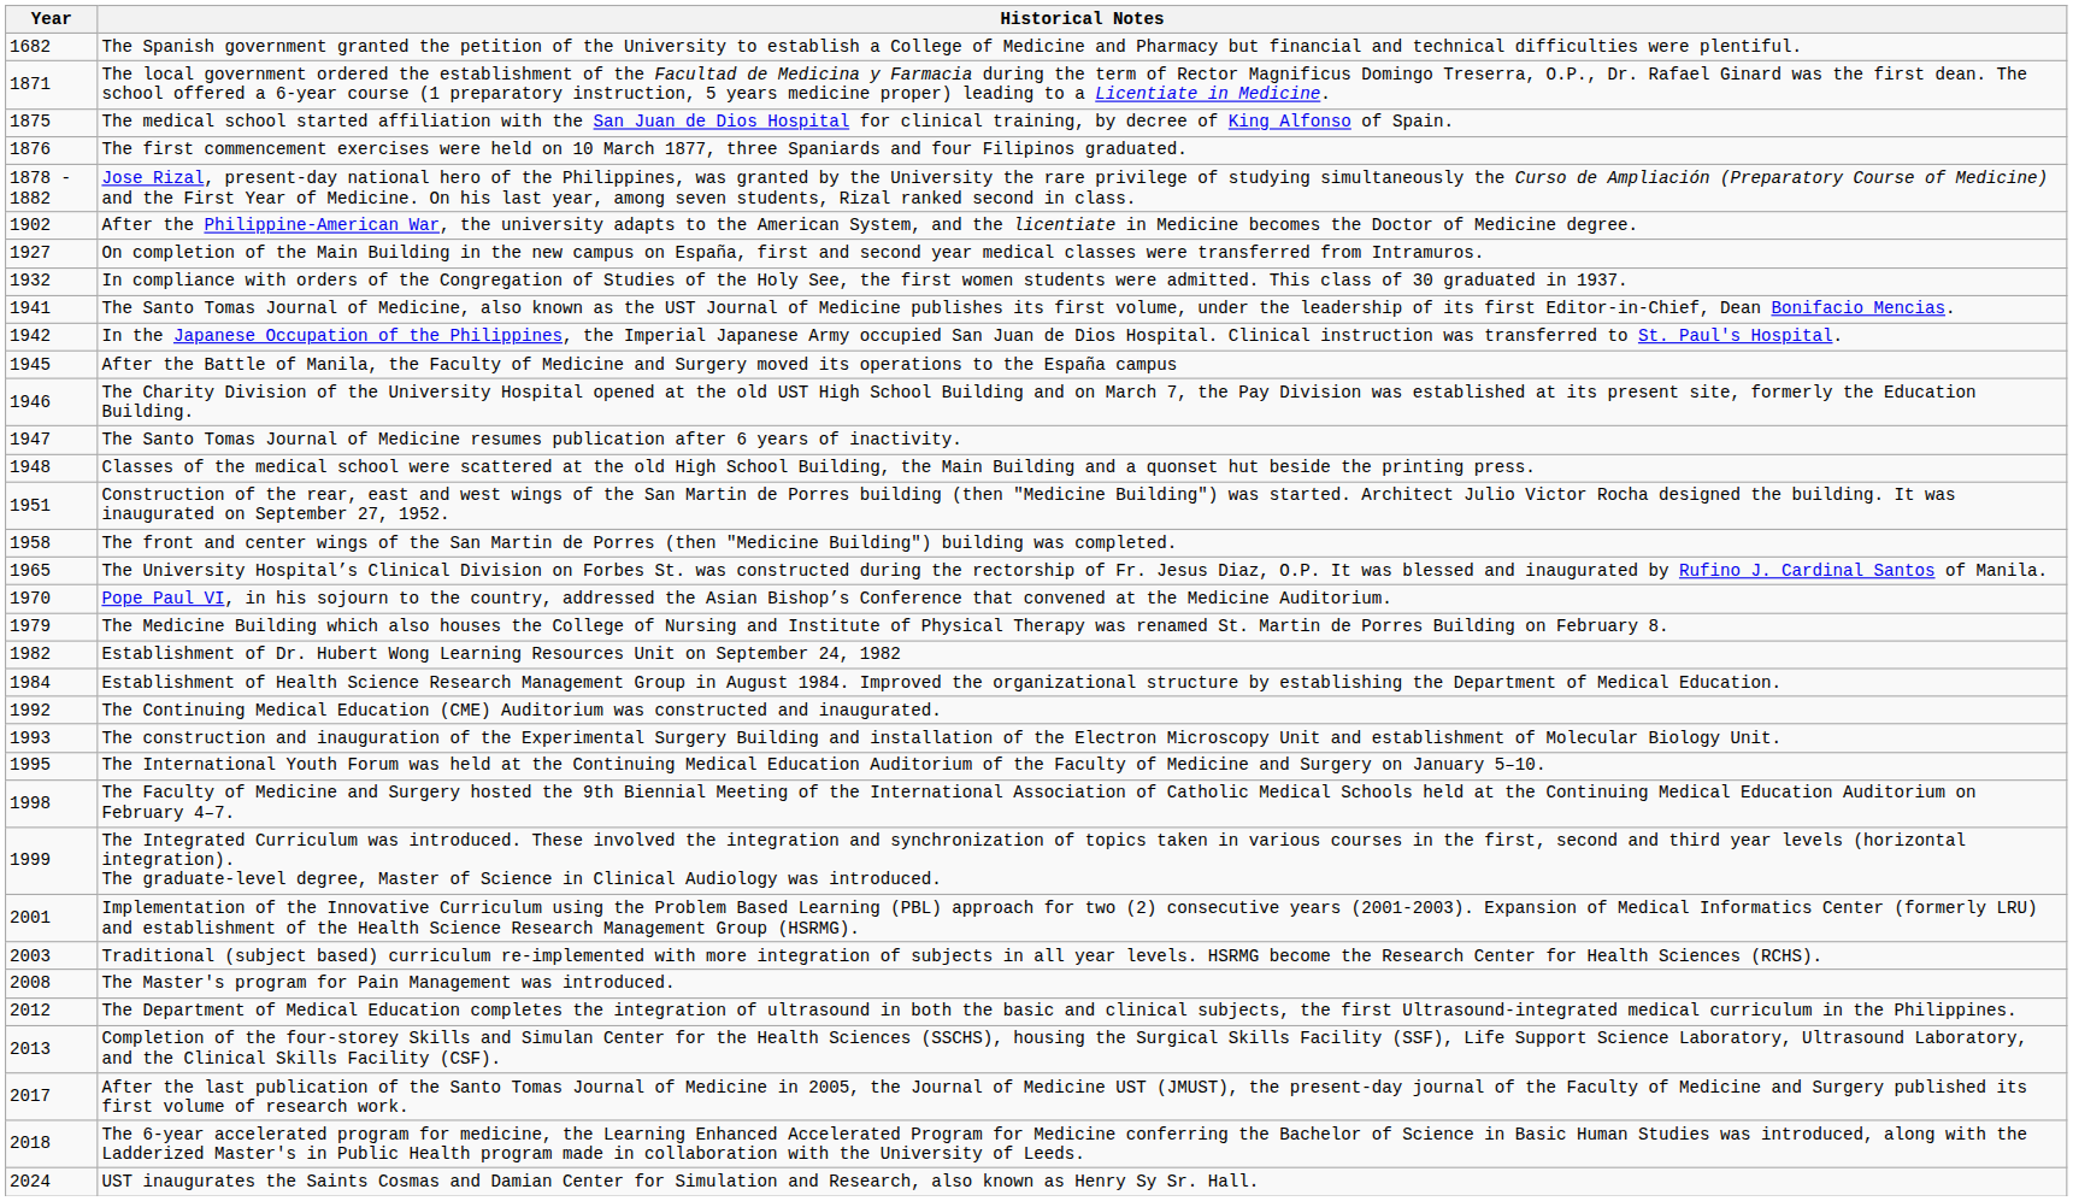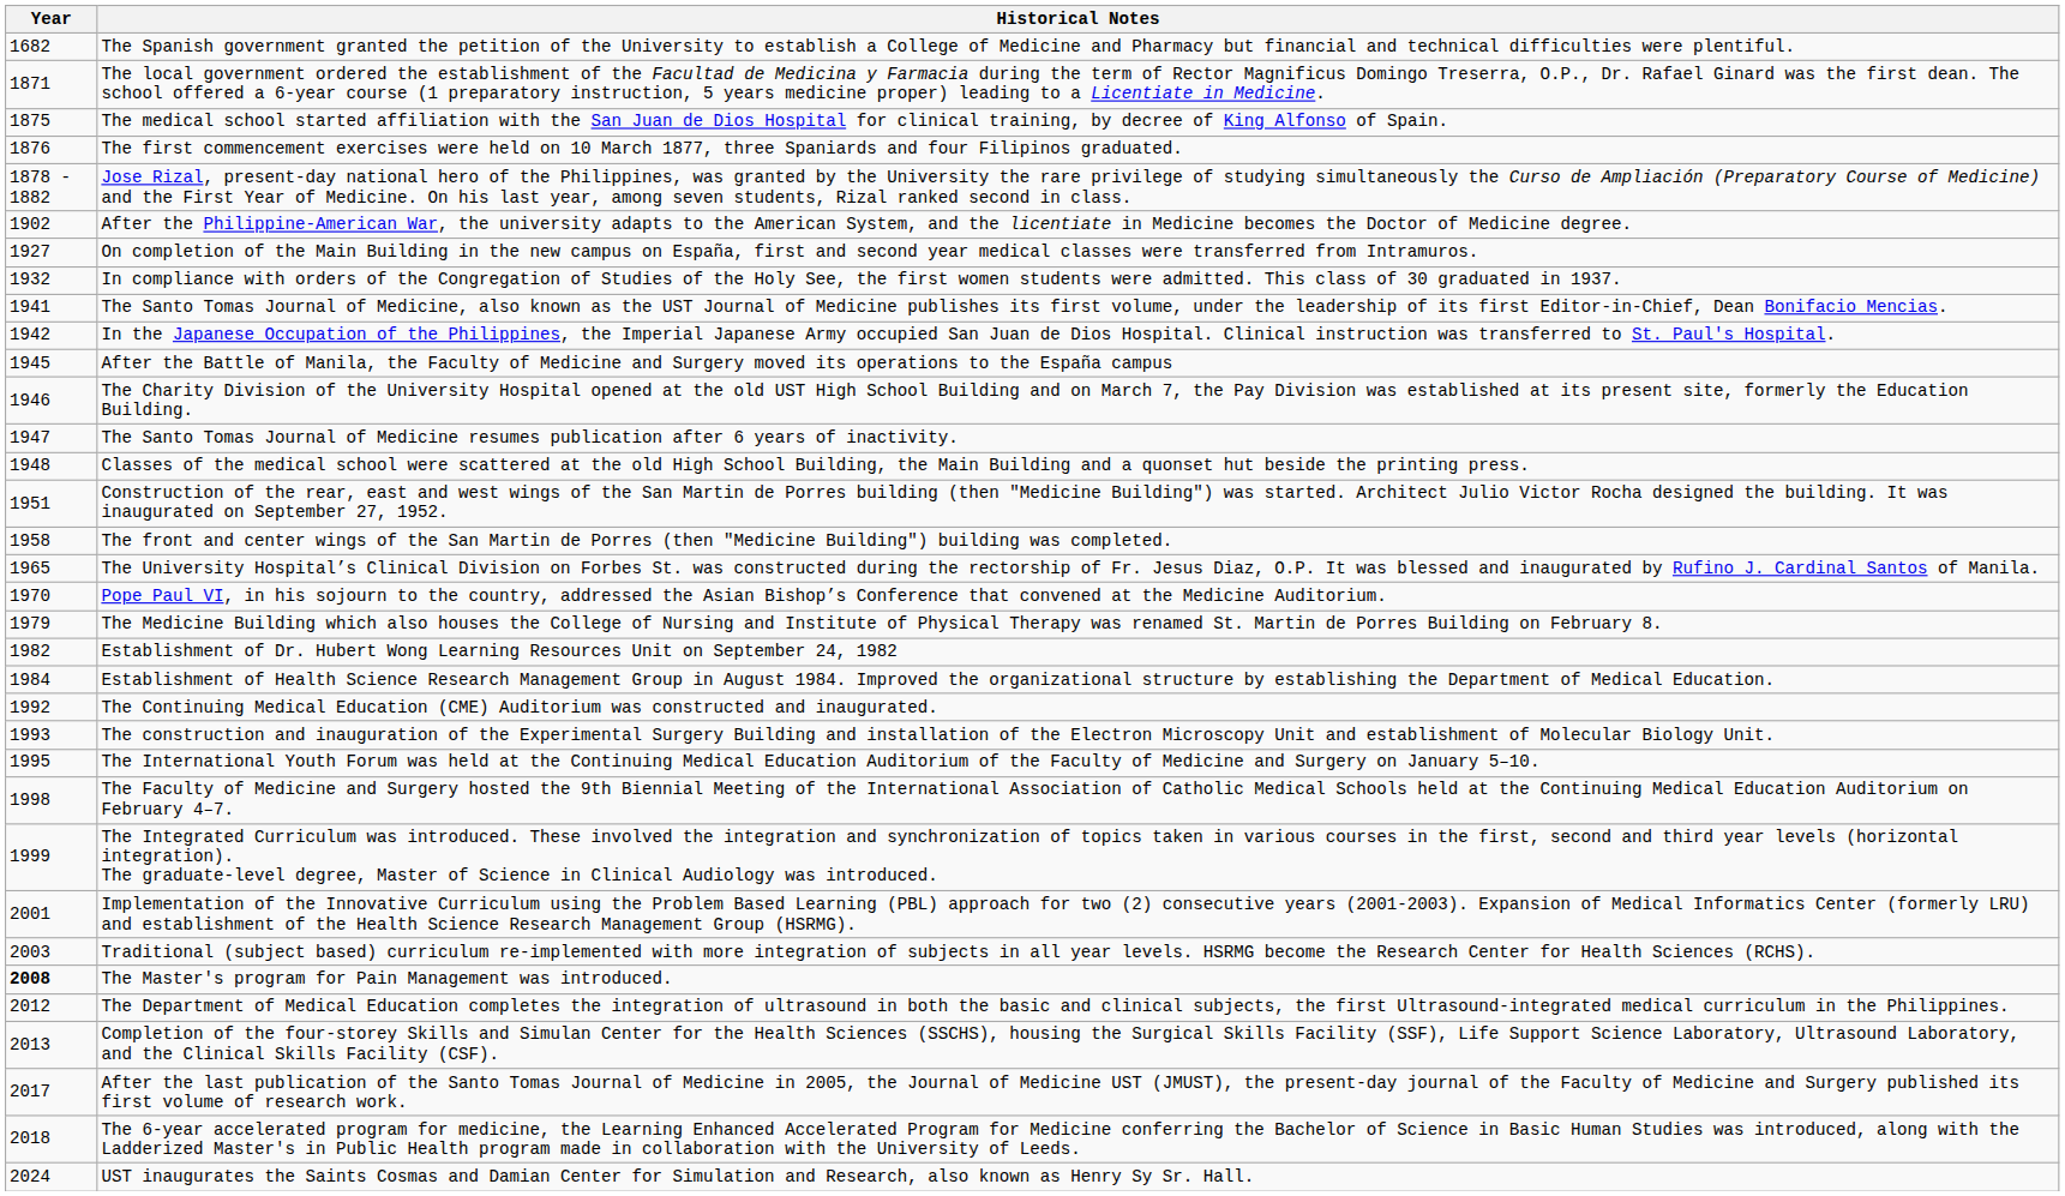The Master's program for Pain Management was introduced. | Year: normal -> bold
